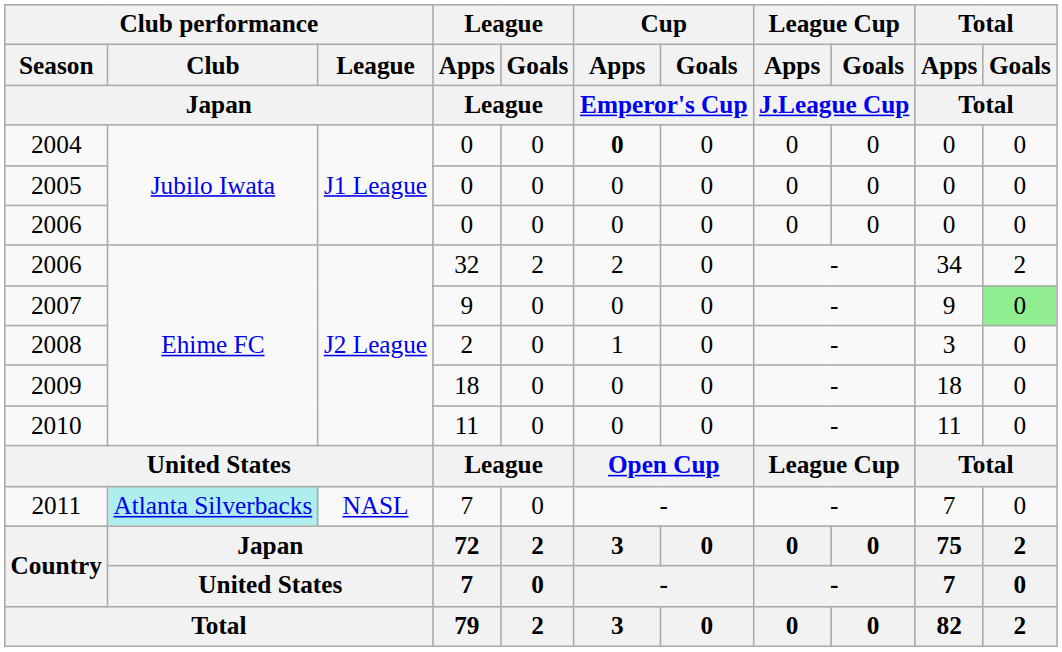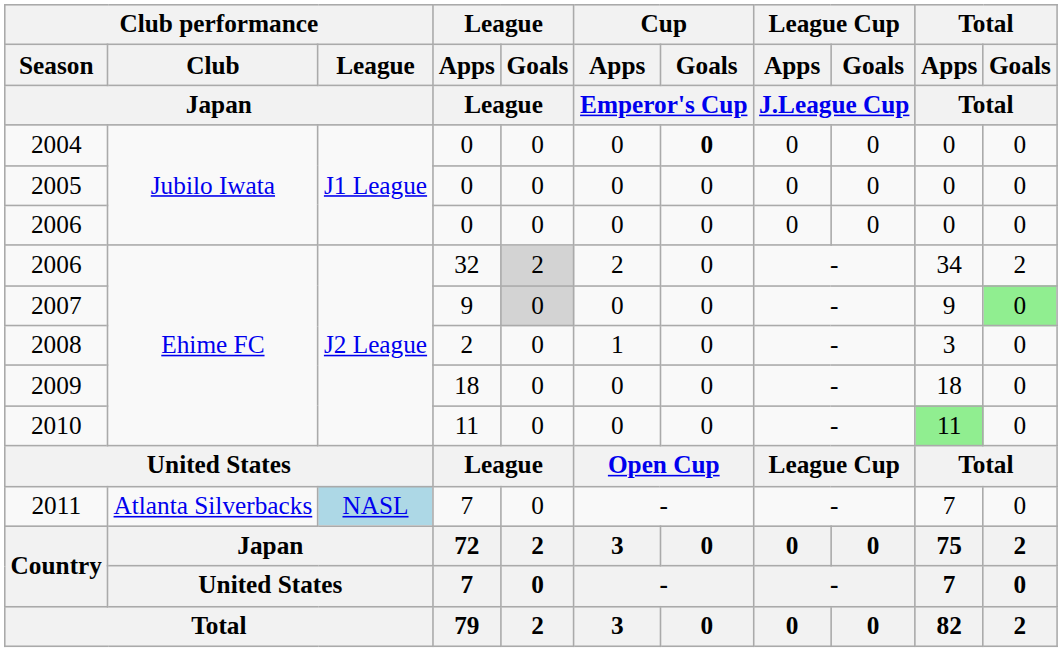2004 | Cup / Apps / Emperor's Cup: bold -> normal
2004 | Cup / Goals / Emperor's Cup: normal -> bold
2006 / 32 | League / Goals / League: no background -> lightgrey background
2007 | League / Goals / League: no background -> lightgrey background
2010 | Total / Apps / Total: no background -> lightgreen background
2011 | Club performance / Club / Japan: paleturquoise background -> no background
2011 | Club performance / League / Japan: no background -> lightblue background
